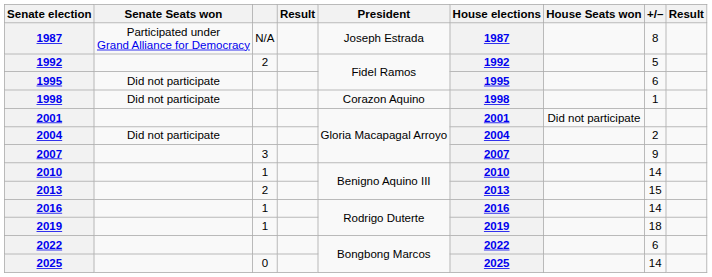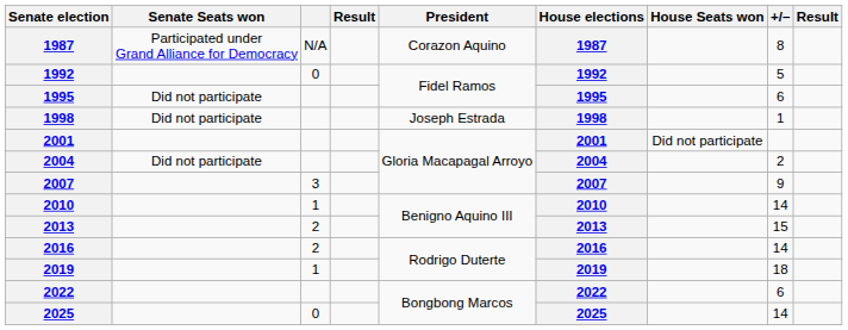row 2 | President: Joseph Estrada -> Corazon Aquino
row 3 | column 3: 2 -> 0
row 5 | President: Corazon Aquino -> Joseph Estrada
row 11 | column 3: 1 -> 2
